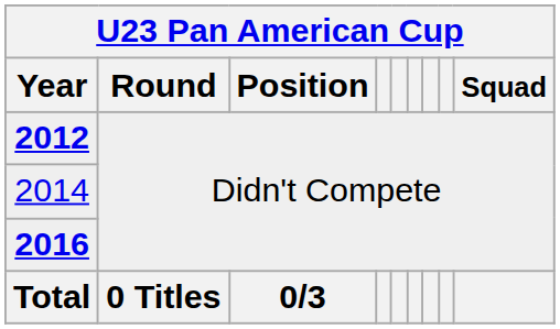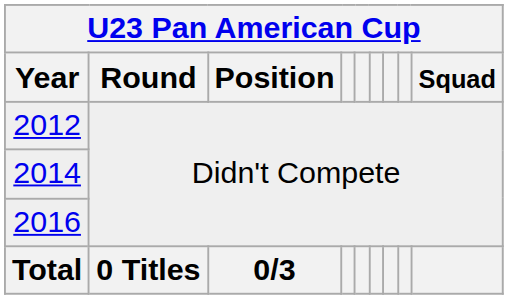2012 | U23 Pan American Cup / Year: bold -> normal
2016 | U23 Pan American Cup / Year: bold -> normal
